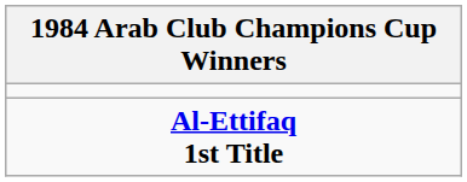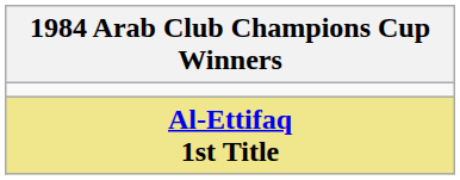row 3 | column 1: no background -> khaki background
